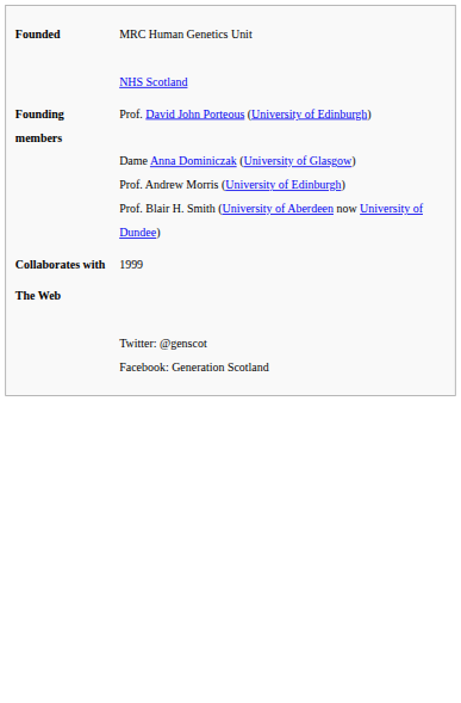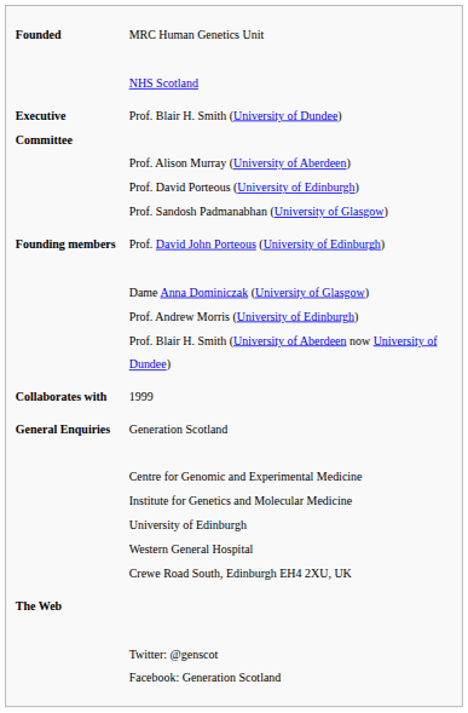+ row: Executive Committee | Prof. Blair H. Smith (University of Dundee) Prof. Alison Murray (University of Aberdeen) Prof. David Porteous (University of Edinburgh) Prof. Sandosh Padmanabhan (University of Glasgow)
+ row: General Enquiries | Generation Scotland Centre for Genomic and Experimental Medicine Institute for Genetics and Molecular Medicine University of Edinburgh Western General Hospital Crewe Road South, Edinburgh EH4 2XU, UK
